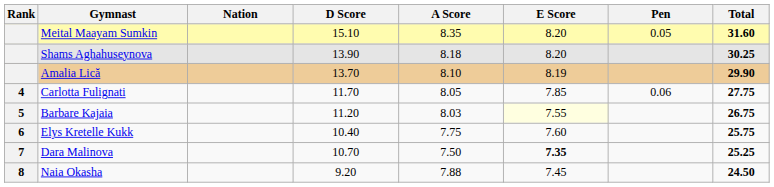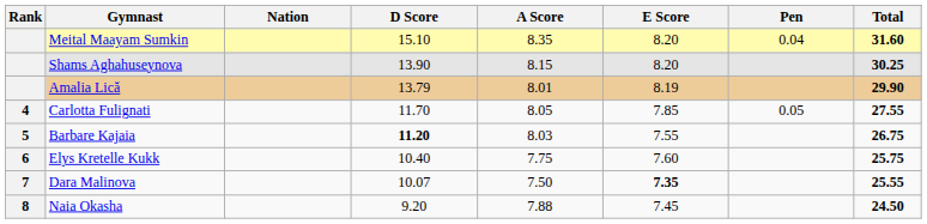Meital Maayam Sumkin | Pen: 0.05 -> 0.04
Shams Aghahuseynova | A Score: 8.18 -> 8.15
Amalia Lică | D Score: 13.70 -> 13.79
Amalia Lică | A Score: 8.10 -> 8.01
Carlotta Fulignati | Pen: 0.06 -> 0.05
Carlotta Fulignati | Total: 27.75 -> 27.55
Barbare Kajaia | D Score: normal -> bold
Barbare Kajaia | E Score: lightyellow background -> no background
Dara Malinova | D Score: 10.70 -> 10.07
Dara Malinova | Total: 25.25 -> 25.55
